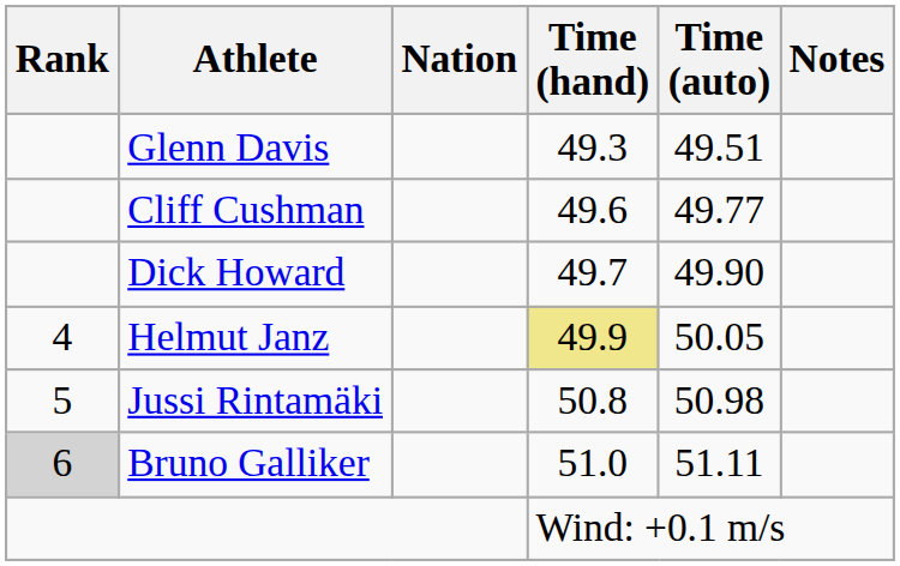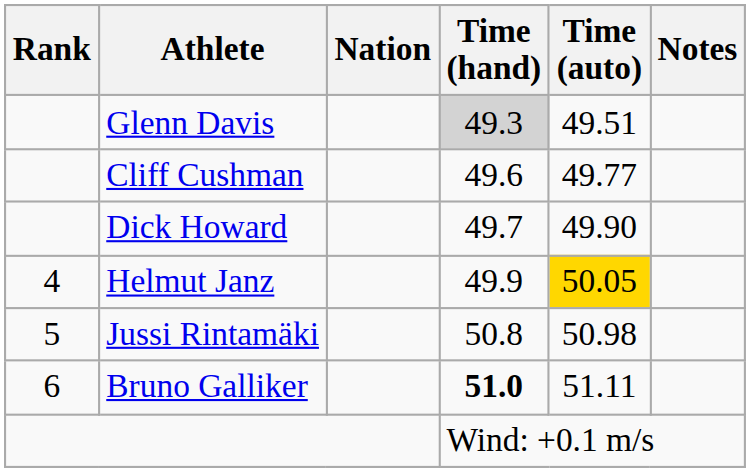Glenn Davis | Time (hand): no background -> lightgrey background
Helmut Janz | Time (hand): khaki background -> no background
Helmut Janz | Time (auto): no background -> gold background
Bruno Galliker | Rank: lightgrey background -> no background
Bruno Galliker | Time (hand): normal -> bold
